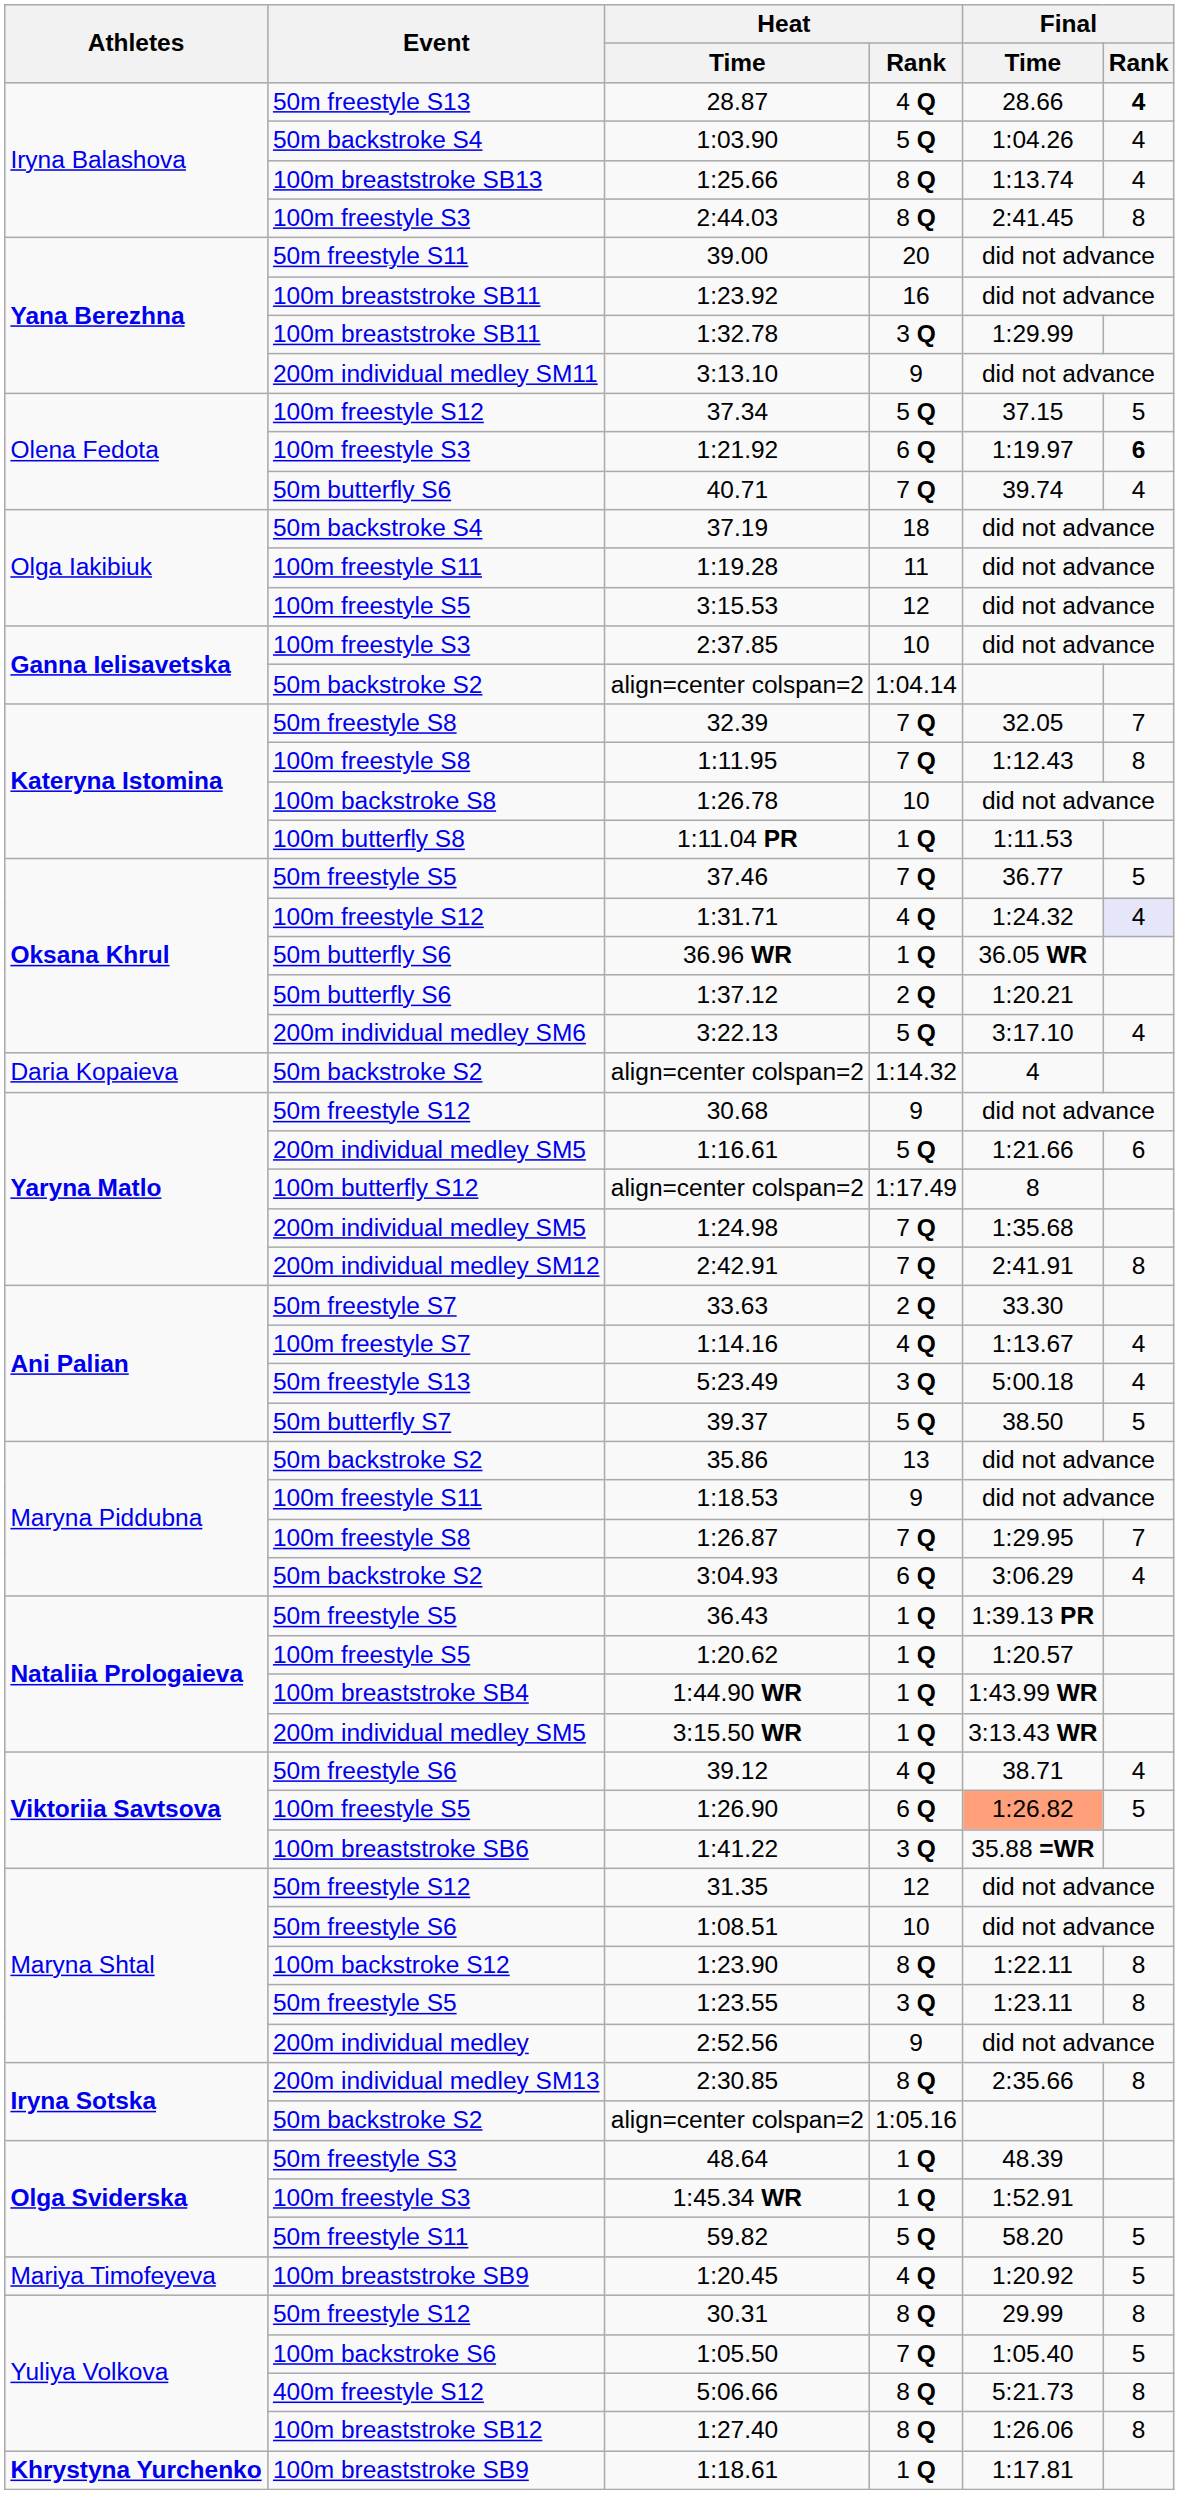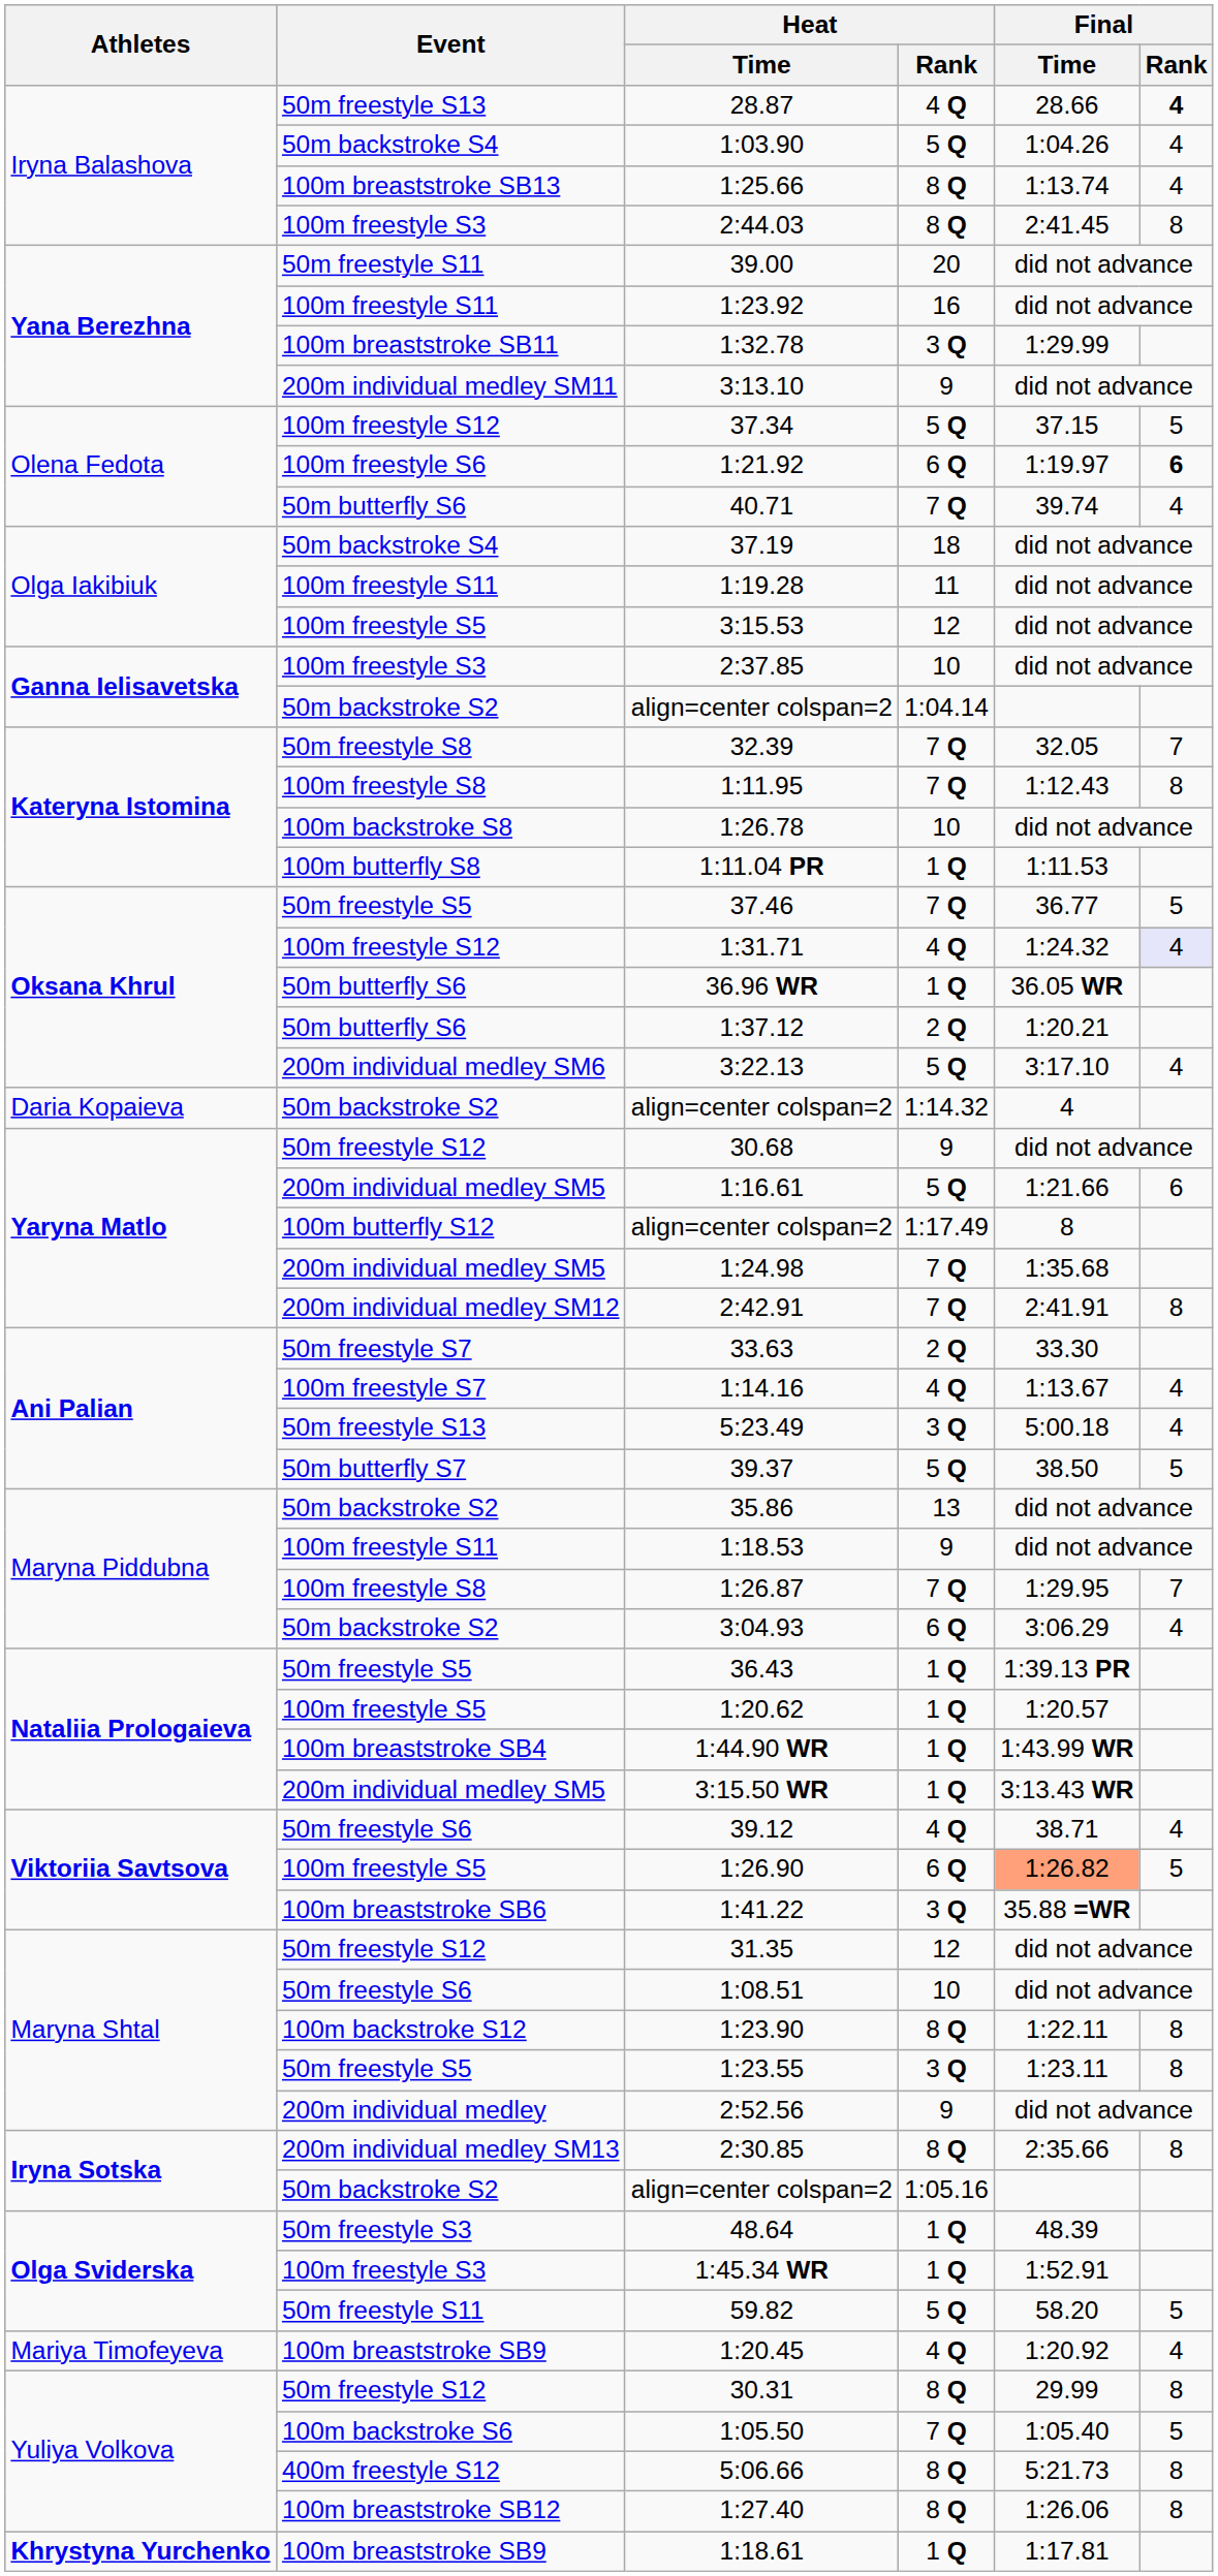1:23.92 | Event: 100m breaststroke SB11 -> 100m freestyle S11
1:21.92 | Event: 100m freestyle S3 -> 100m freestyle S6
1:20.45 | Final / Rank: 5 -> 4
